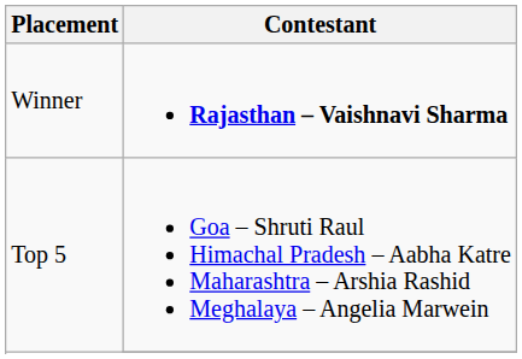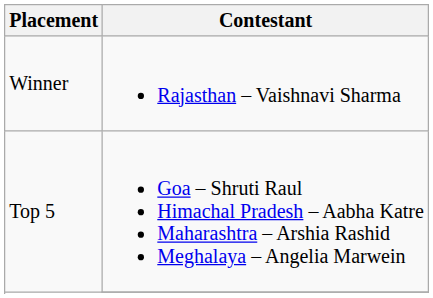row 2 | Contestant: bold -> normal
